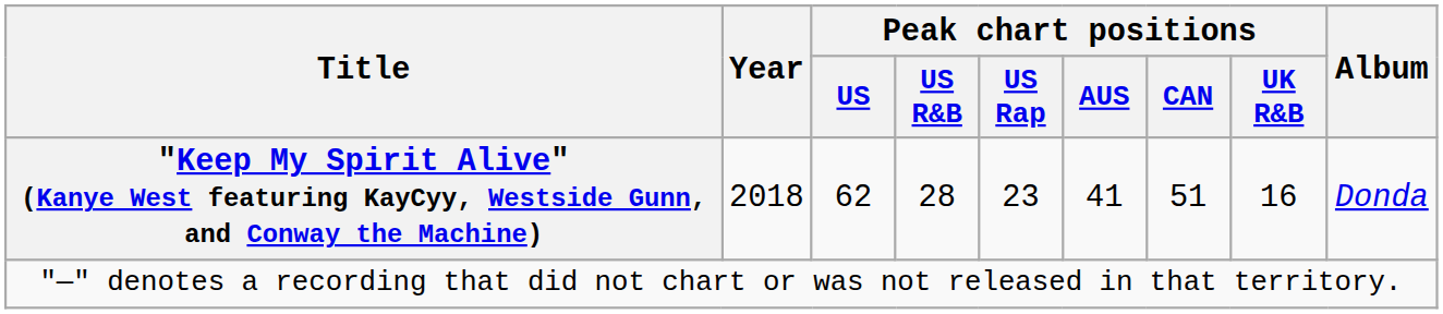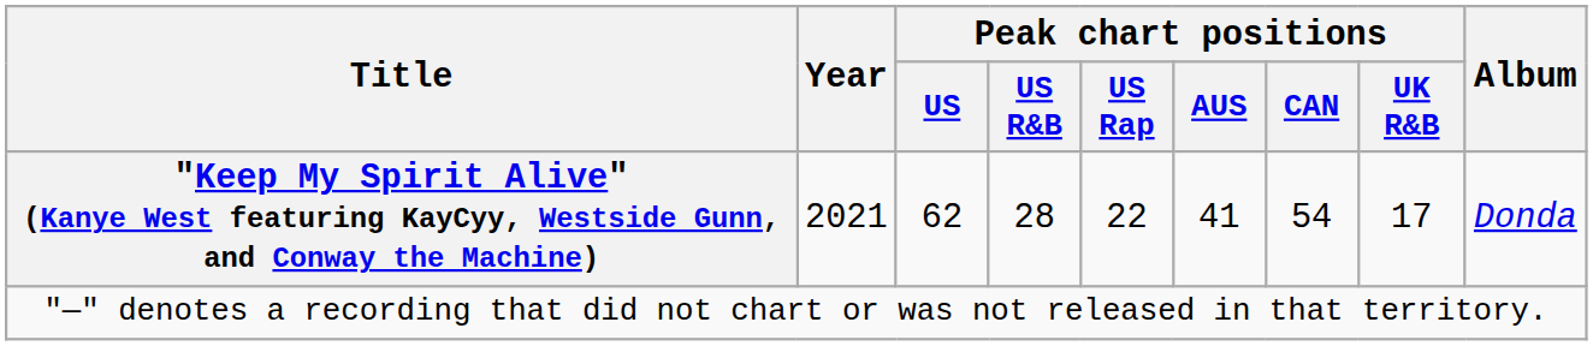row 3 | Year: 2018 -> 2021
row 3 | Peak chart positions / US Rap: 23 -> 22
row 3 | Peak chart positions / CAN: 51 -> 54
row 3 | Peak chart positions / UK R&B: 16 -> 17
